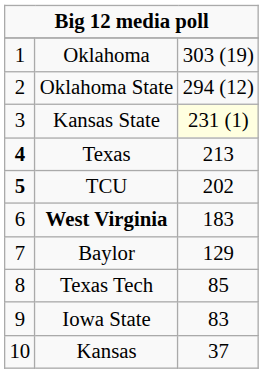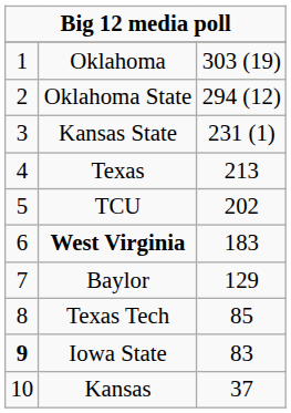Kansas State | column 3: lightyellow background -> no background
Texas | column 1: bold -> normal
TCU | column 1: bold -> normal
Iowa State | column 1: normal -> bold
